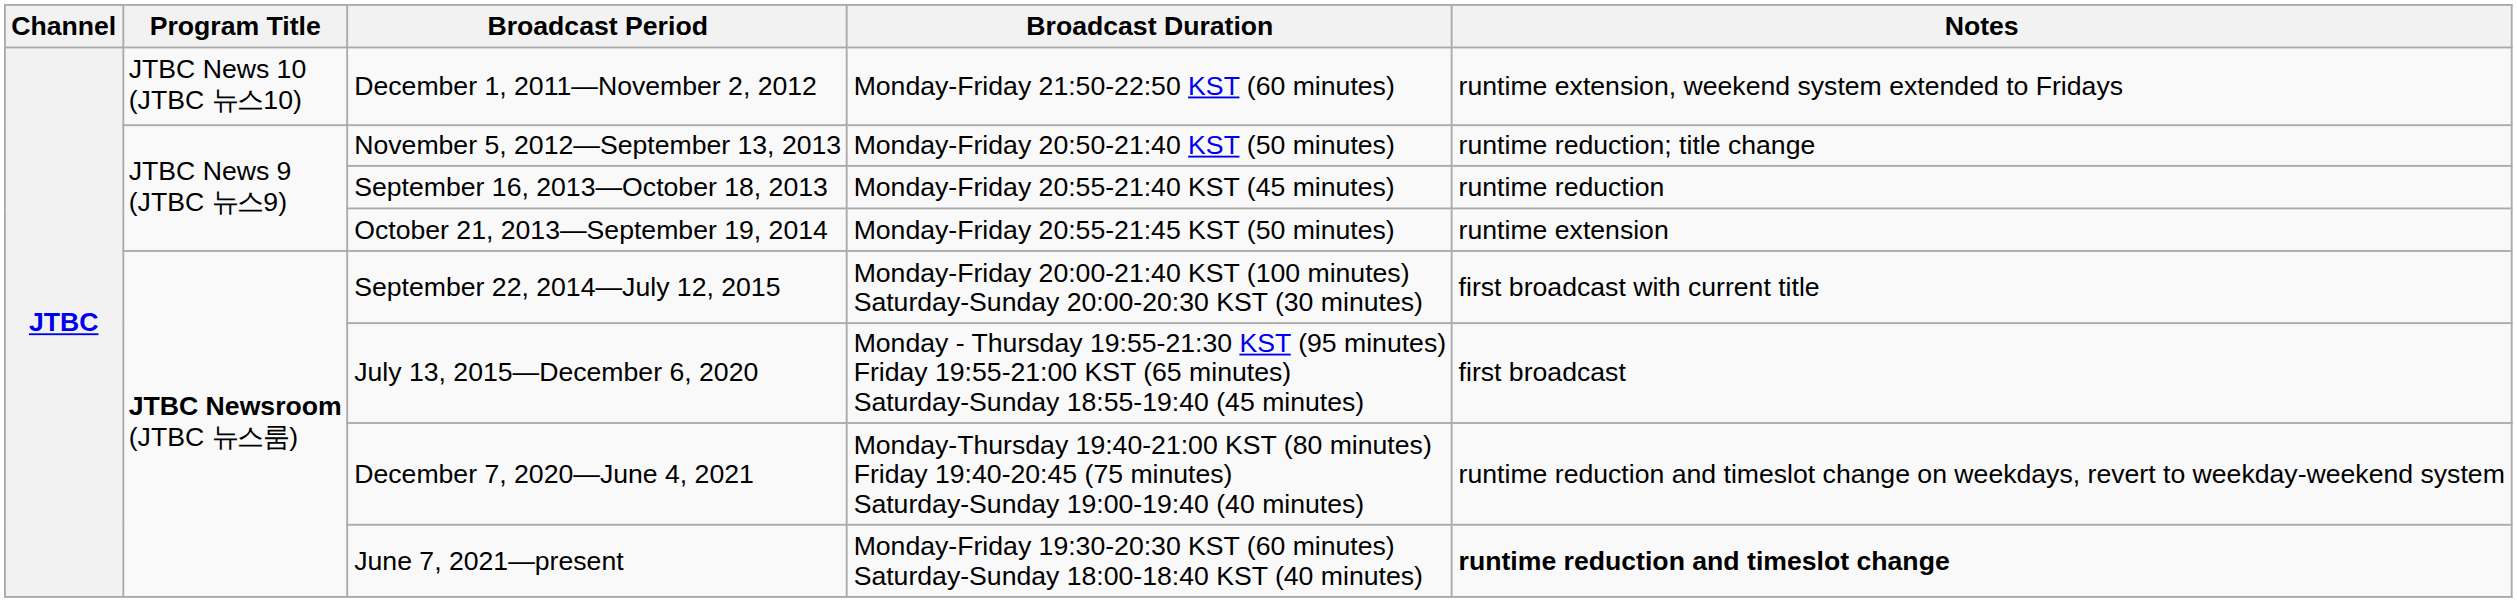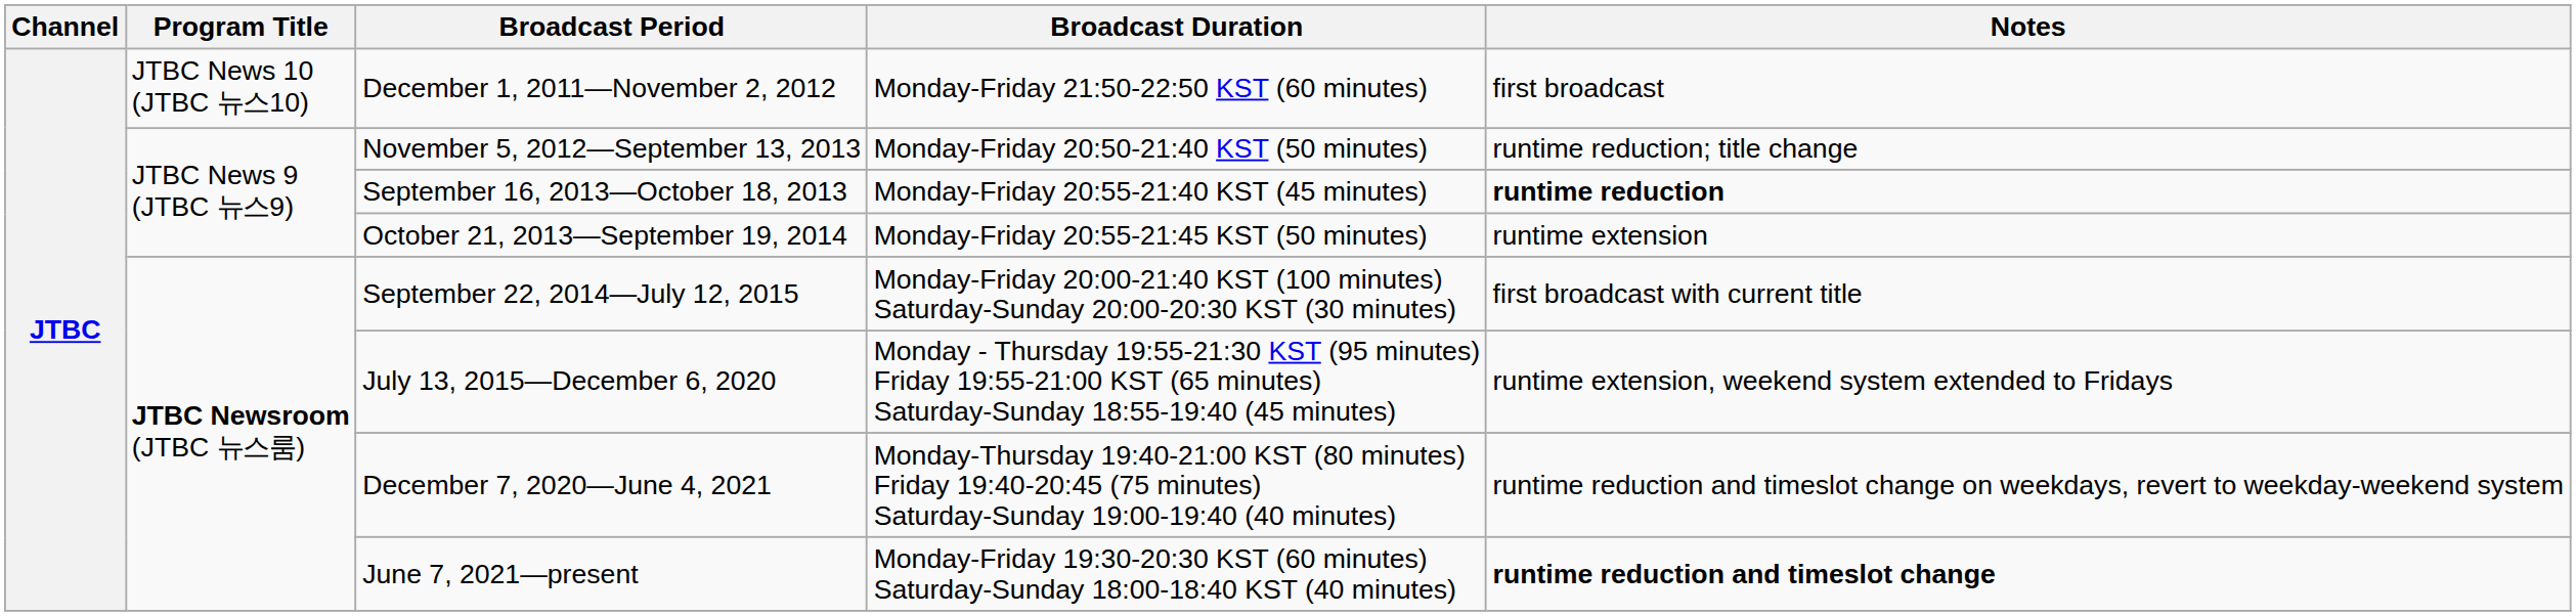December 1, 2011—November 2, 2012 | Notes: runtime extension, weekend system extended to Fridays -> first broadcast
September 16, 2013—October 18, 2013 | Notes: normal -> bold
July 13, 2015—December 6, 2020 | Notes: first broadcast -> runtime extension, weekend system extended to Fridays
